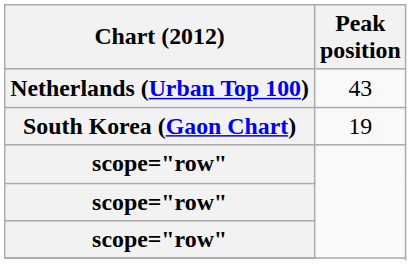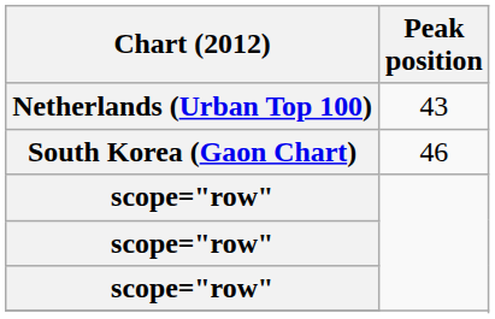South Korea (Gaon Chart) | Peak position: 19 -> 46
